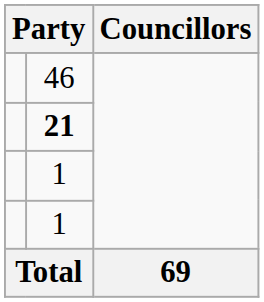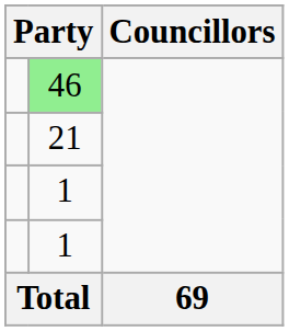46 | column 2: no background -> lightgreen background
21 | column 2: bold -> normal
